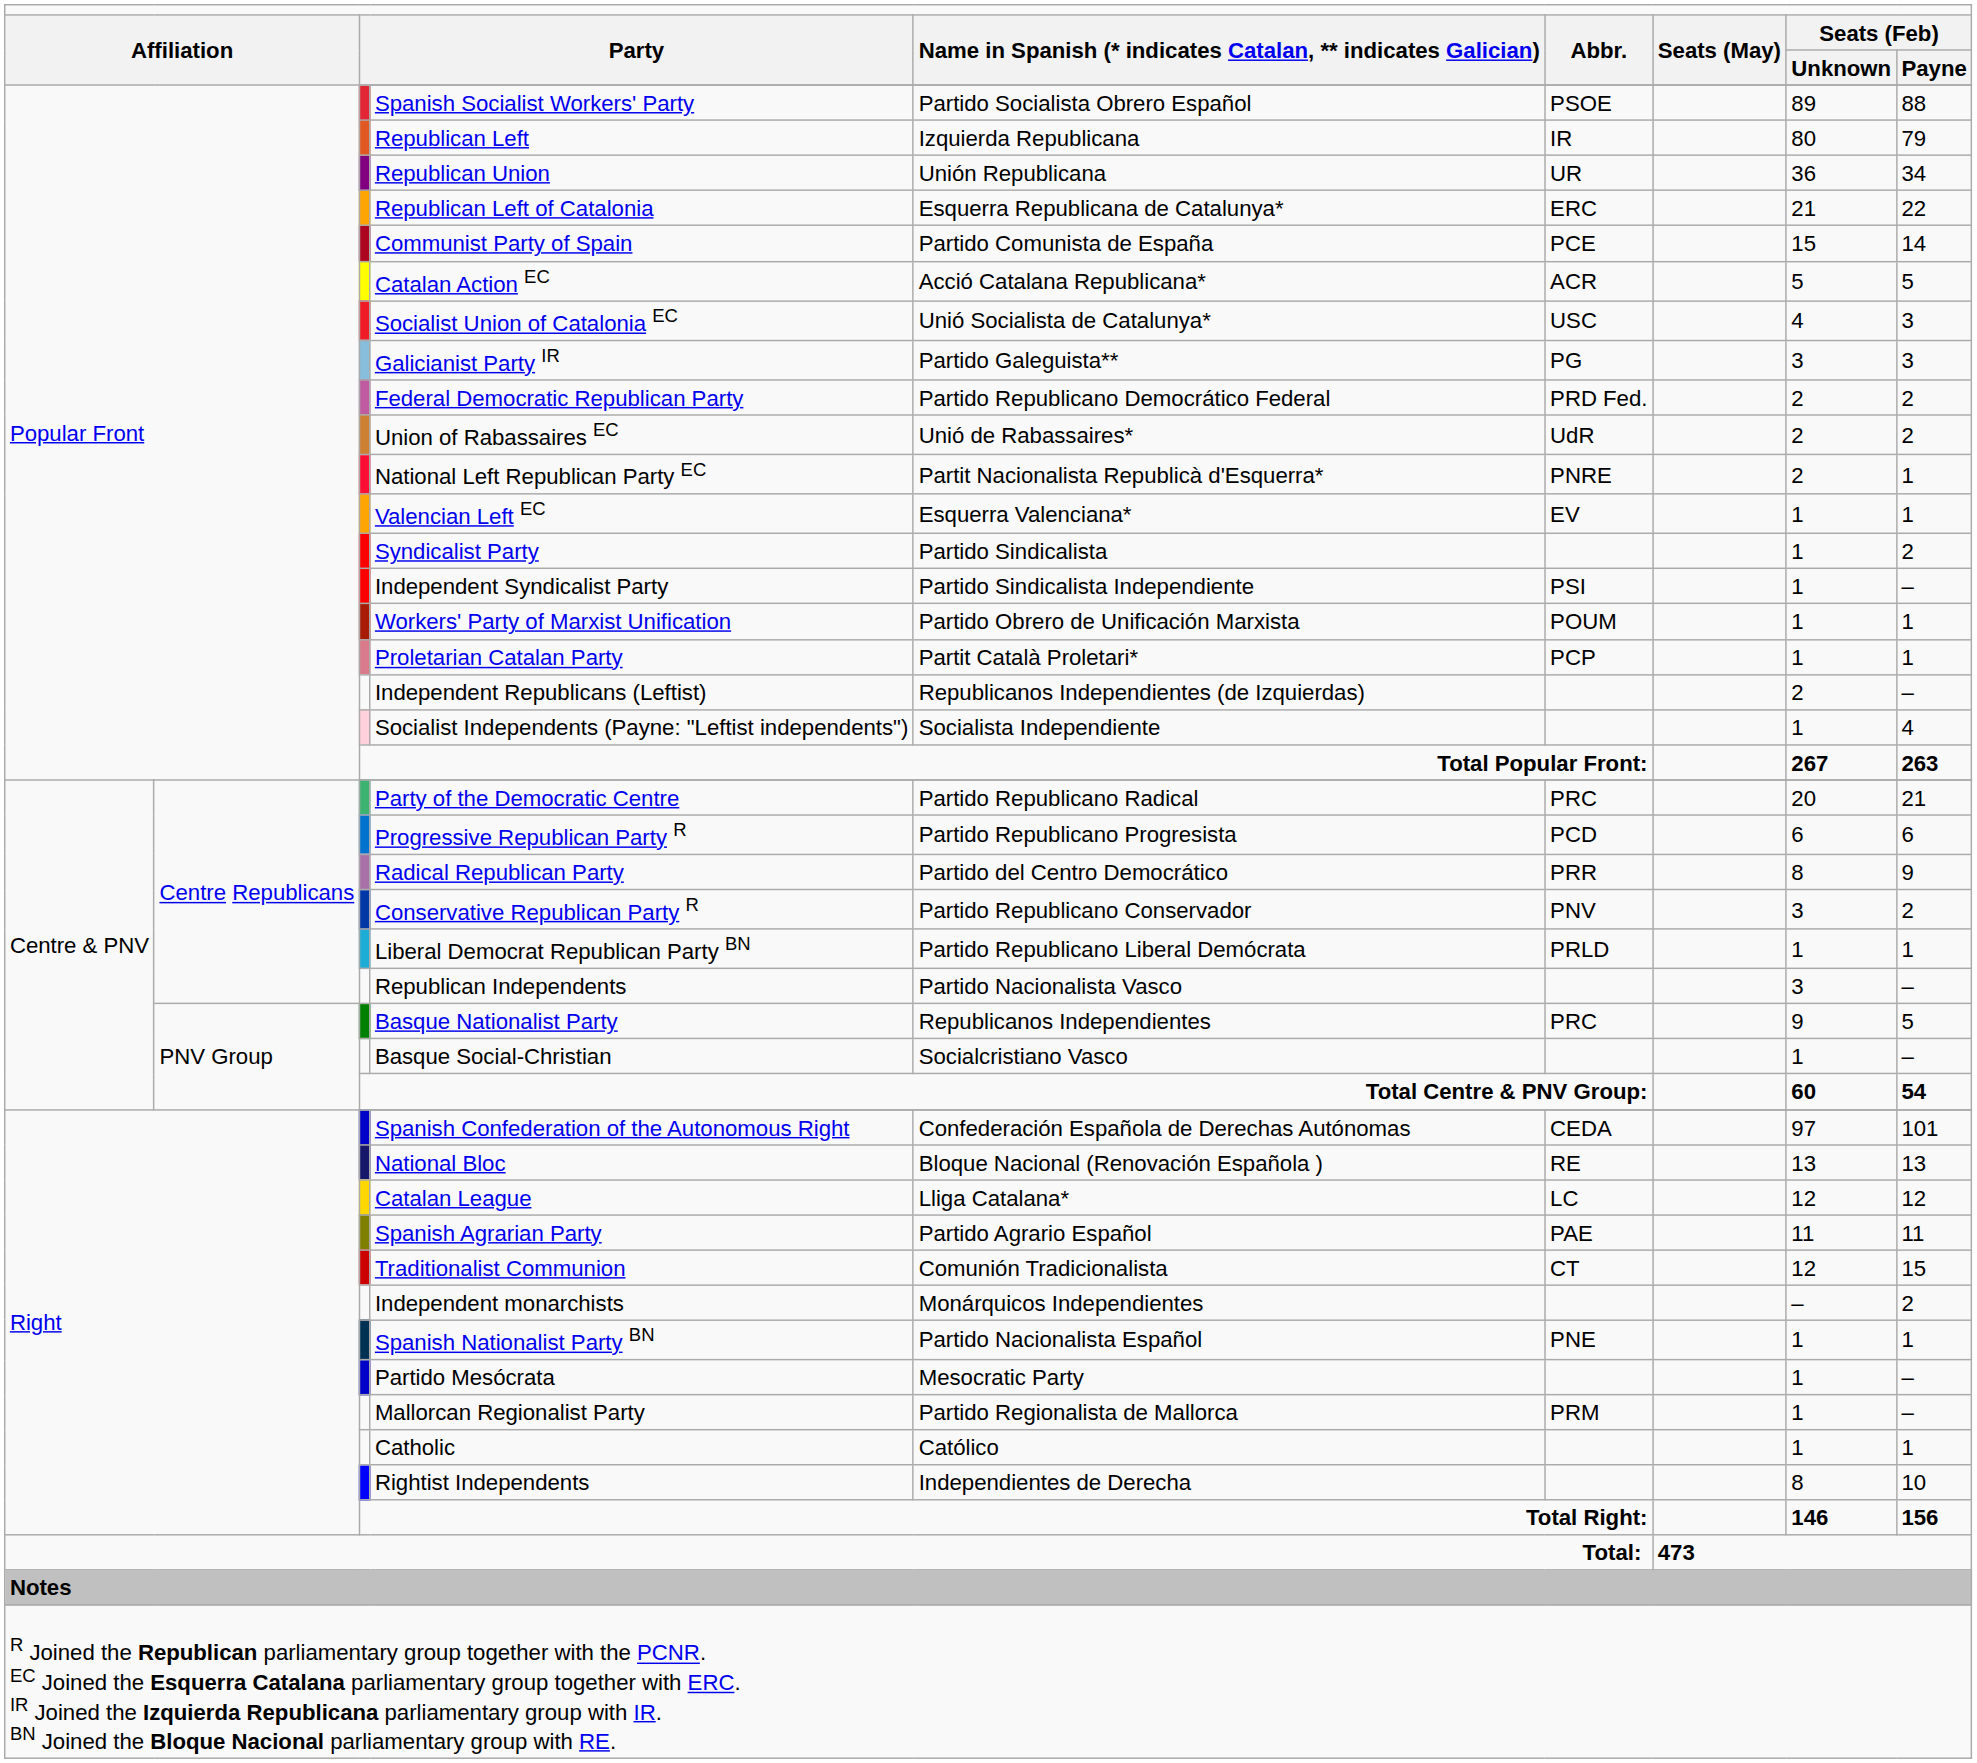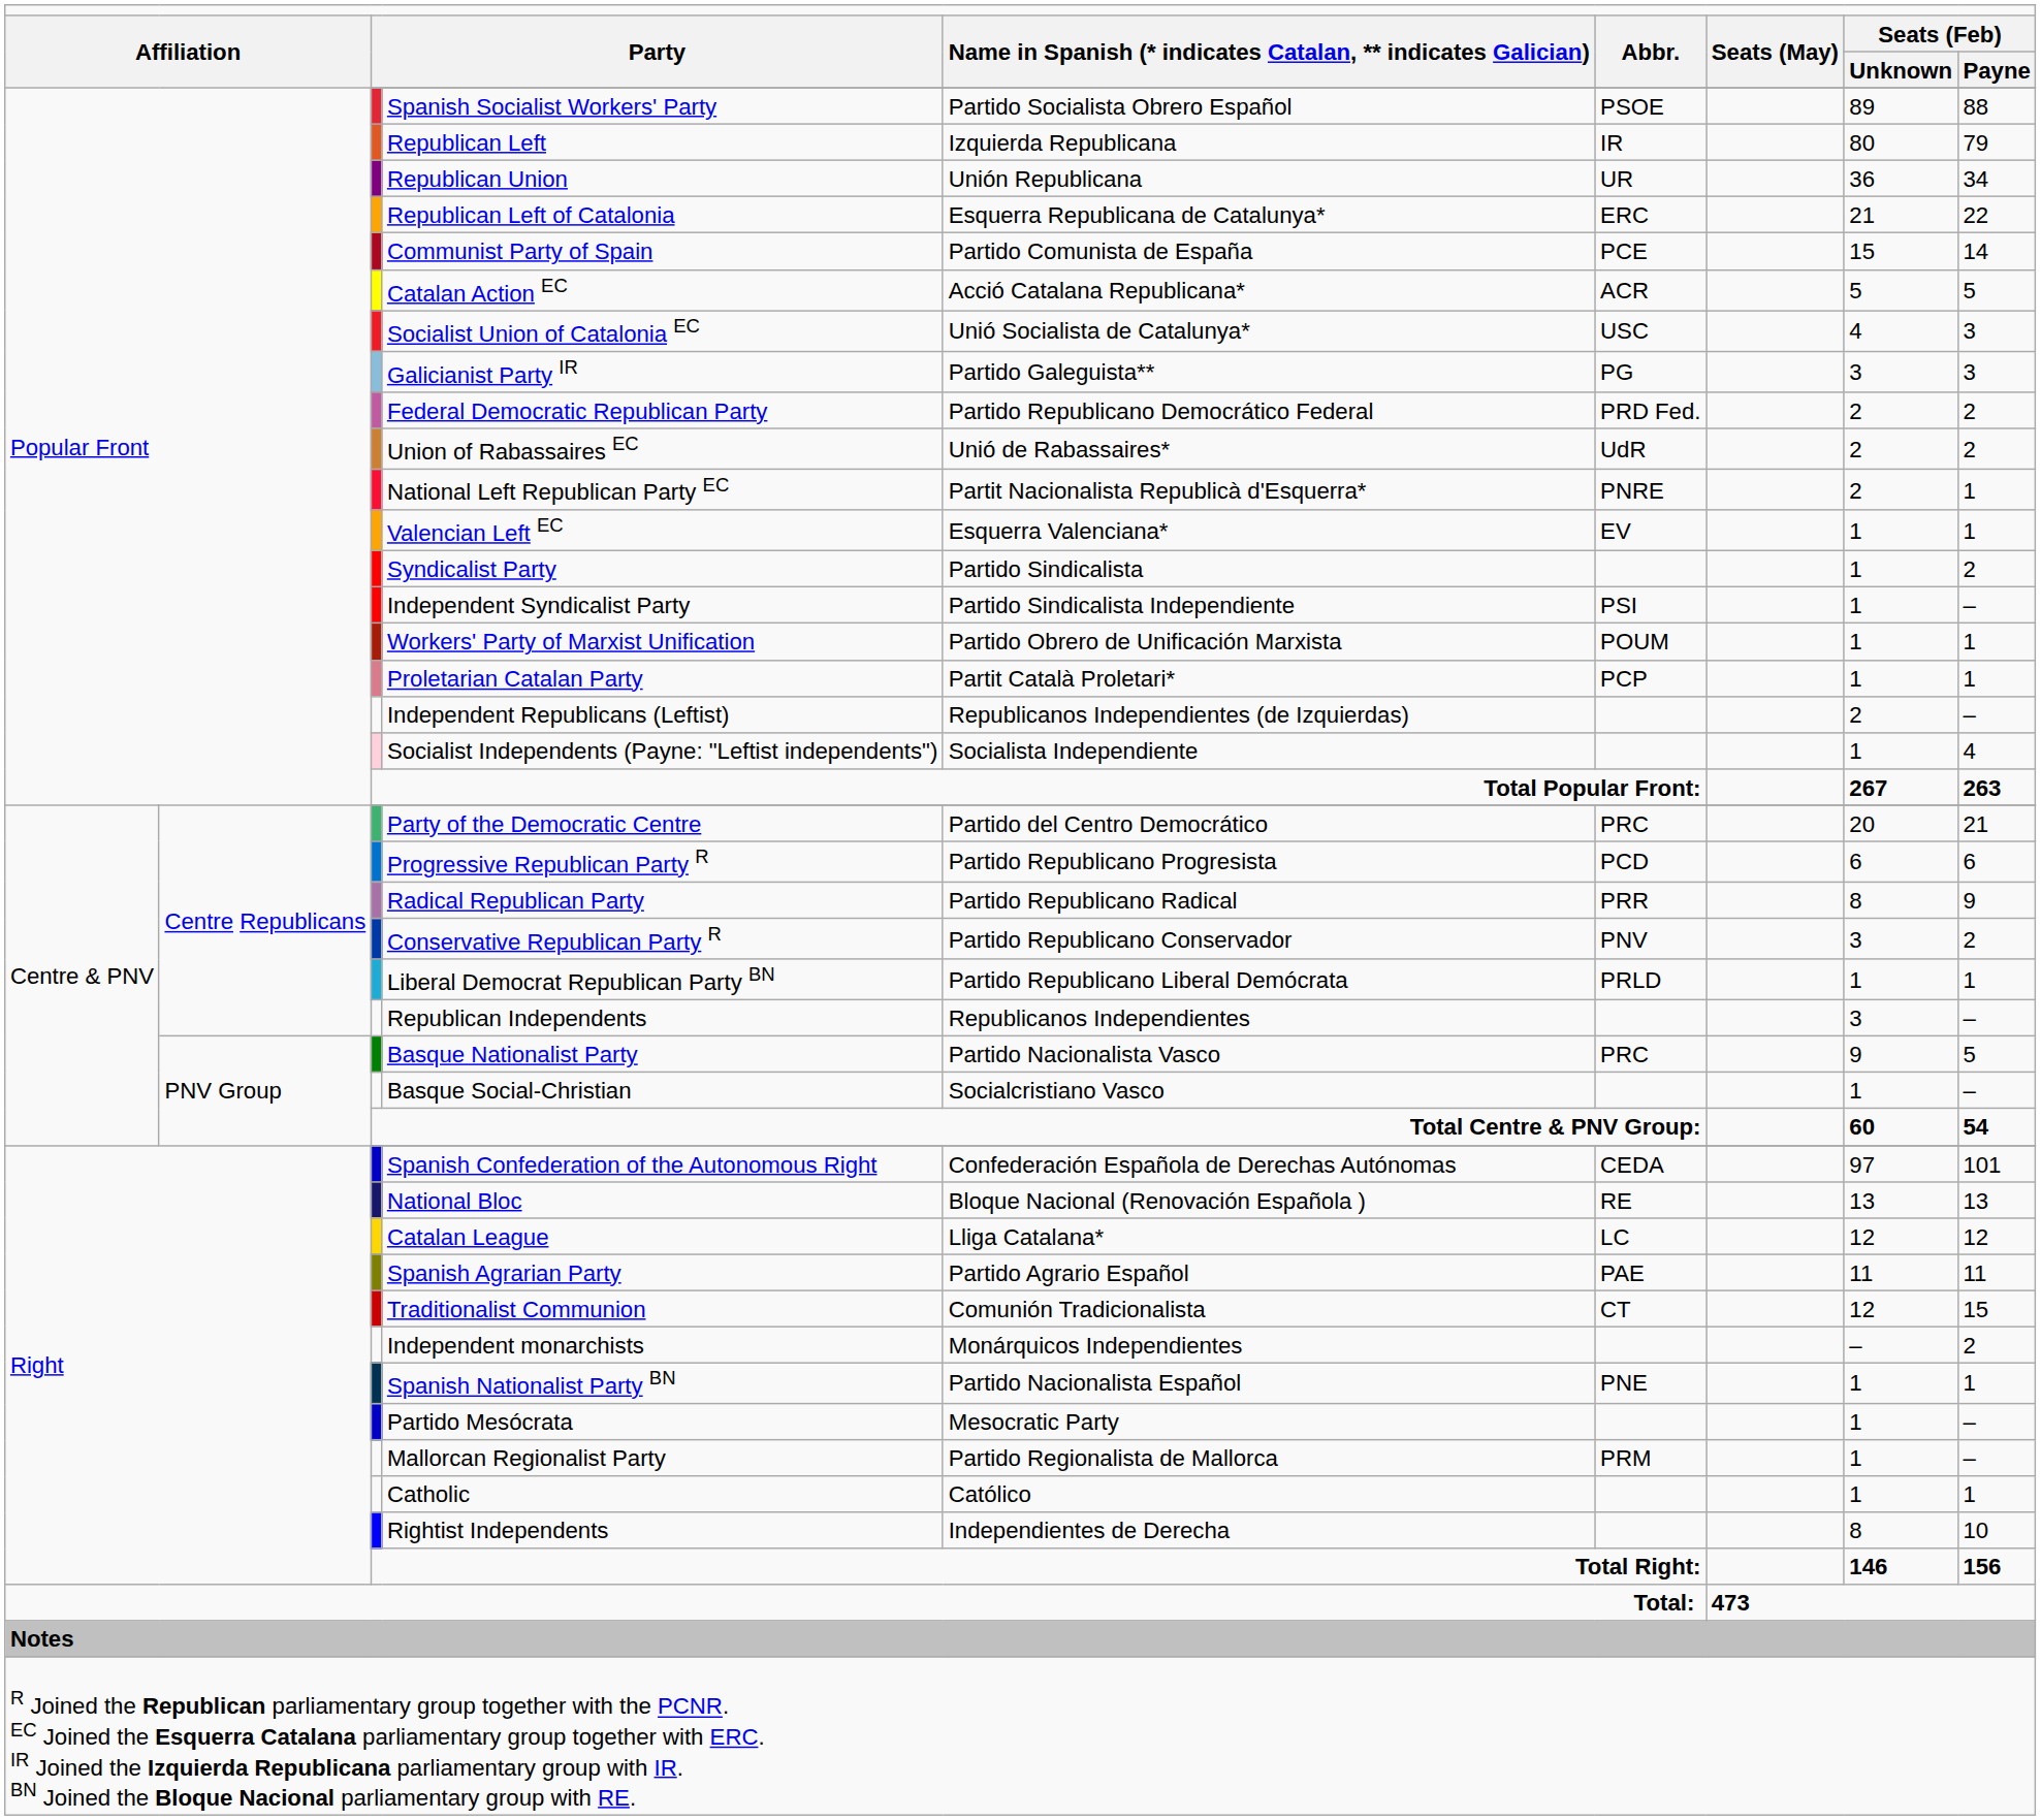Party of the Democratic Centre | column 5: Partido Republicano Radical -> Partido del Centro Democrático
Radical Republican Party | column 5: Partido del Centro Democrático -> Partido Republicano Radical
Republican Independents | column 5: Partido Nacionalista Vasco -> Republicanos Independientes
Basque Nationalist Party | column 5: Republicanos Independientes -> Partido Nacionalista Vasco
